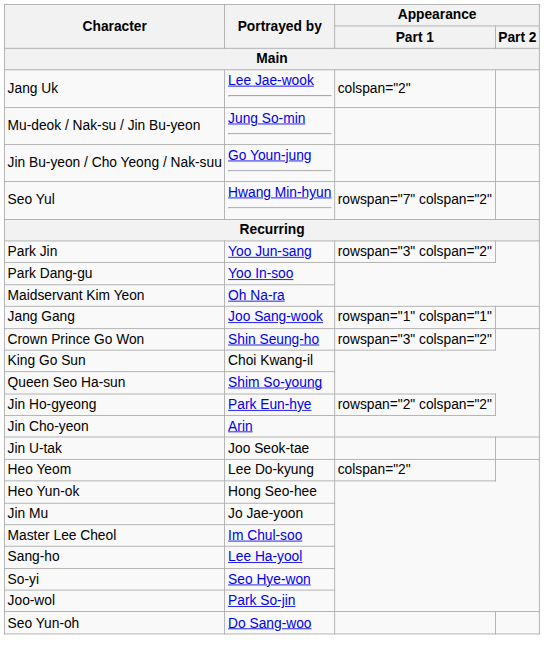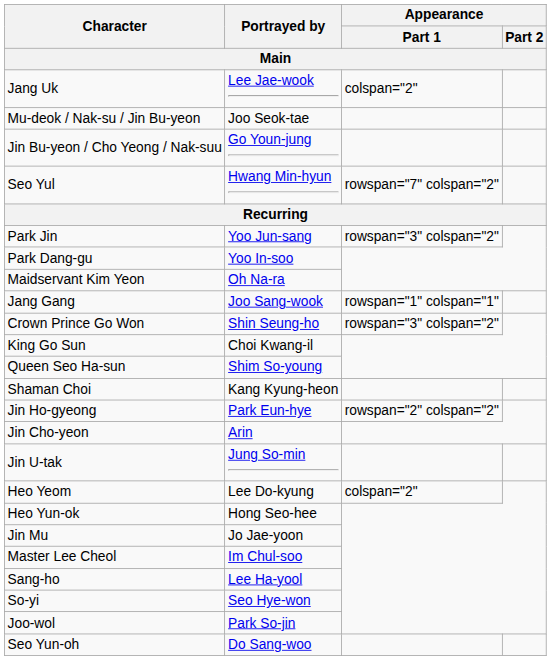Mu-deok / Nak-su / Jin Bu-yeon | Portrayed by: Jung So-min -> Joo Seok-tae
+ row: Shaman Choi | Kang Kyung-heon
Jin U-tak | Portrayed by: Joo Seok-tae -> Jung So-min
